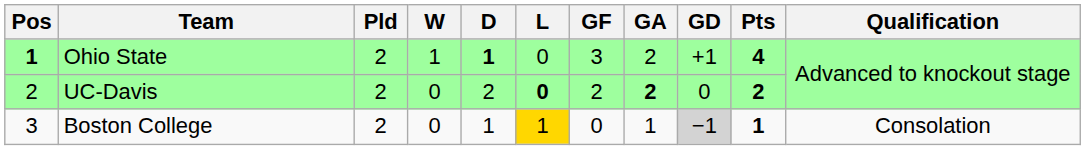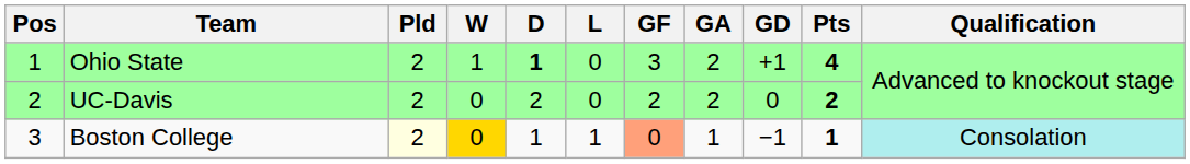Ohio State | Pos: bold -> normal
UC-Davis | L: bold -> normal
UC-Davis | GA: bold -> normal
Boston College | Pld: no background -> lightyellow background
Boston College | W: no background -> gold background
Boston College | L: gold background -> no background
Boston College | GF: no background -> lightsalmon background
Boston College | GD: lightgrey background -> no background
Boston College | Qualification: no background -> paleturquoise background
